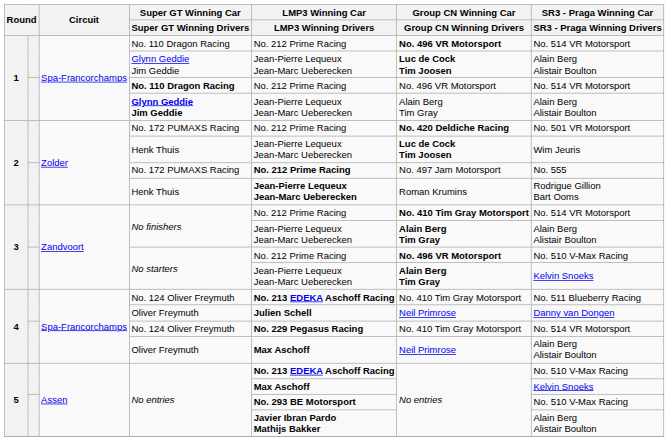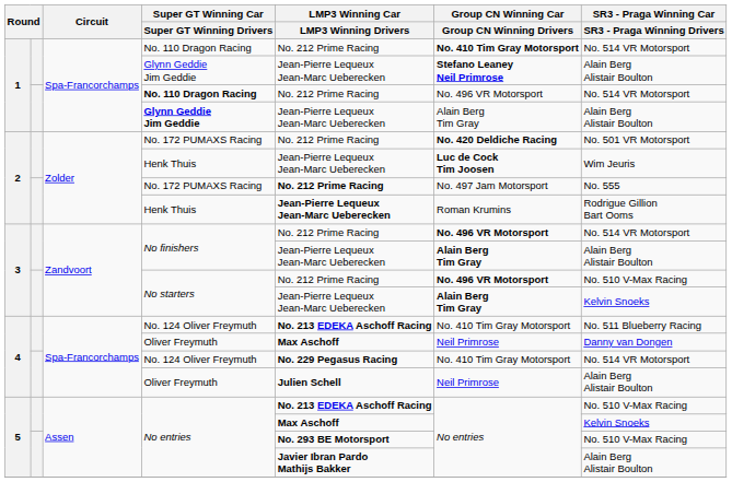row 3 | Group CN Winning Car / Group CN Winning Drivers: No. 496 VR Motorsport -> No. 410 Tim Gray Motorsport
row 4 | Group CN Winning Car / Group CN Winning Drivers: Luc de Cock Tim Joosen -> Stefano Leaney Neil Primrose
row 11 | Group CN Winning Car / Group CN Winning Drivers: No. 410 Tim Gray Motorsport -> No. 496 VR Motorsport
row 16 | LMP3 Winning Car / LMP3 Winning Drivers: Julien Schell -> Max Aschoff
row 18 | LMP3 Winning Car / LMP3 Winning Drivers: Max Aschoff -> Julien Schell
